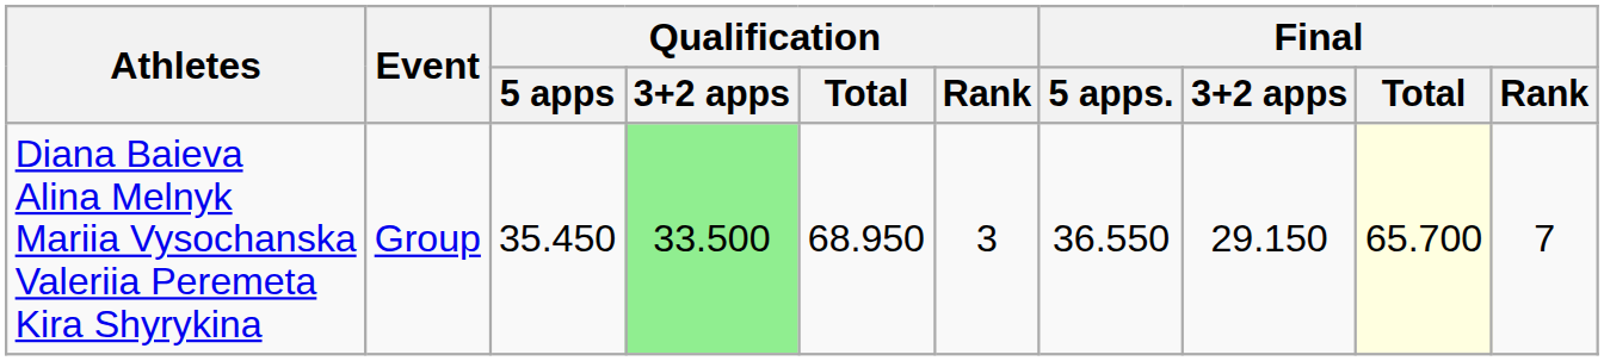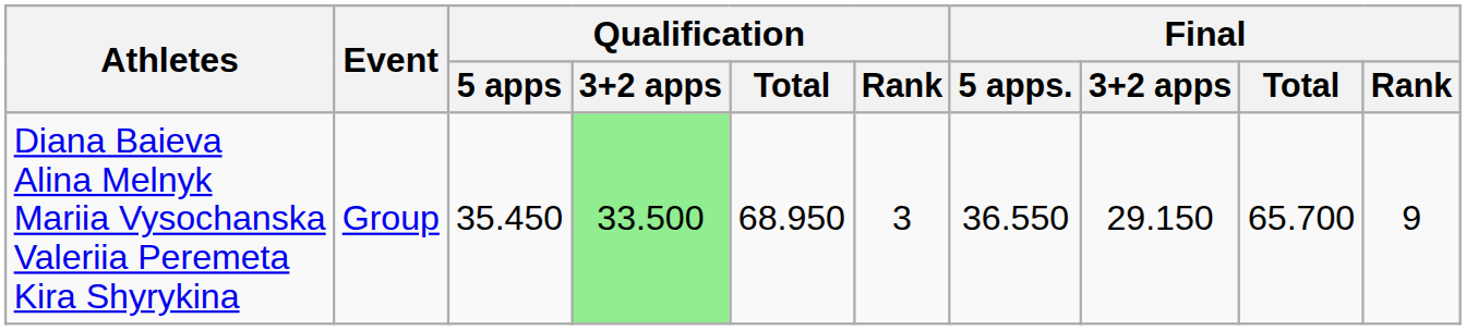row 3 | Final / Total: lightyellow background -> no background
row 3 | Final / Rank: 7 -> 9
